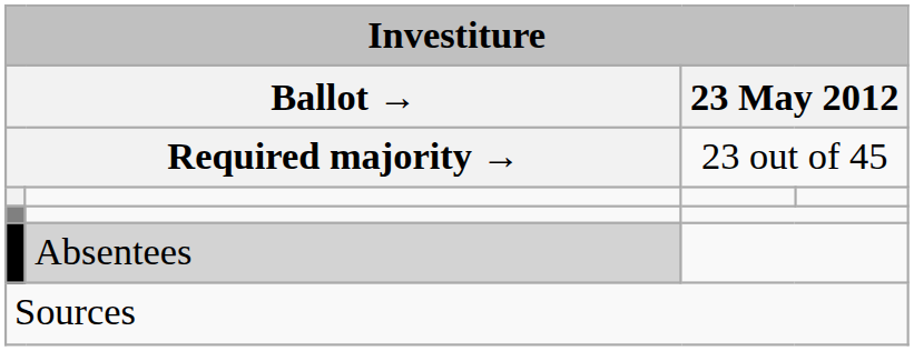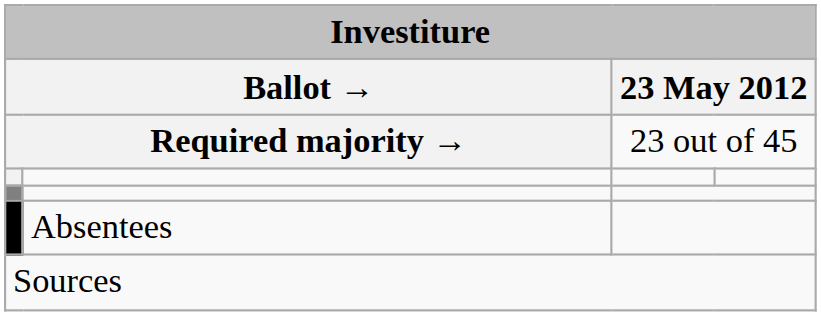Absentees | column 2: lightgrey background -> no background
